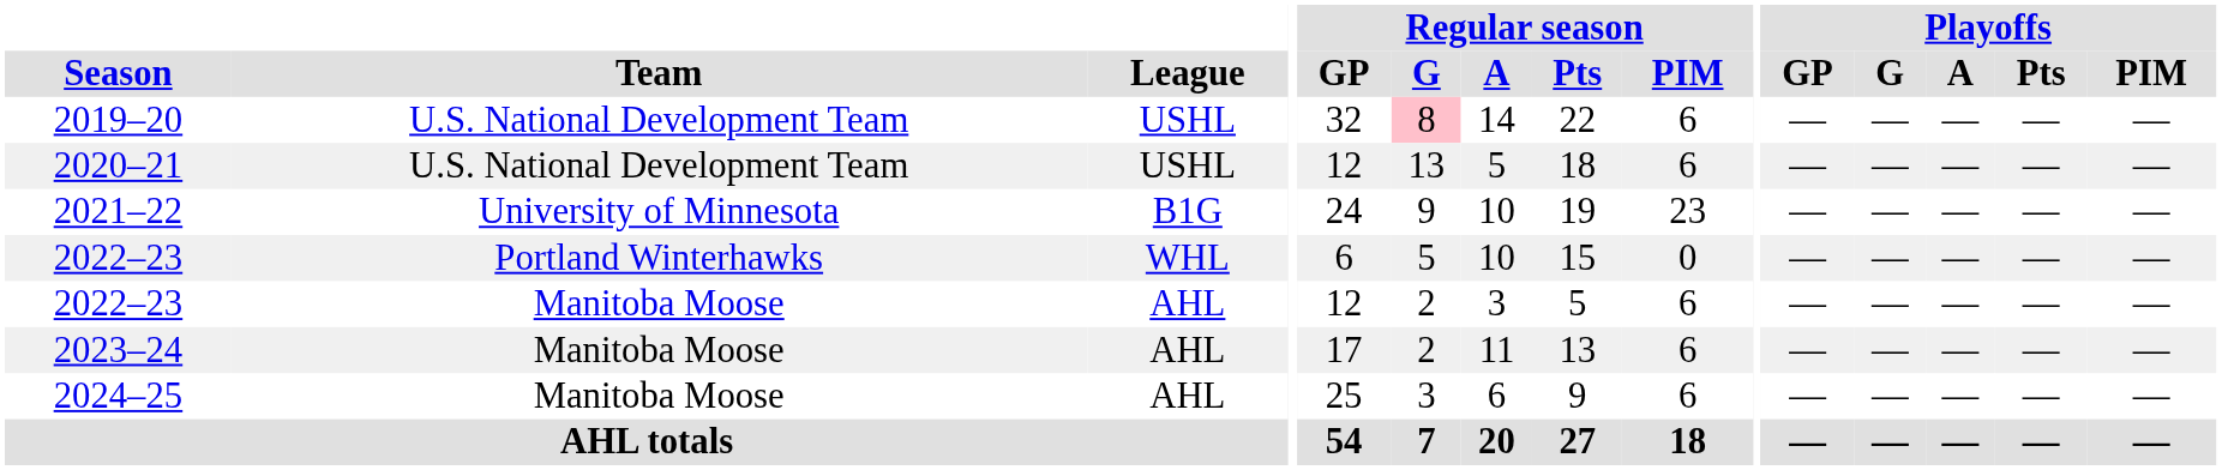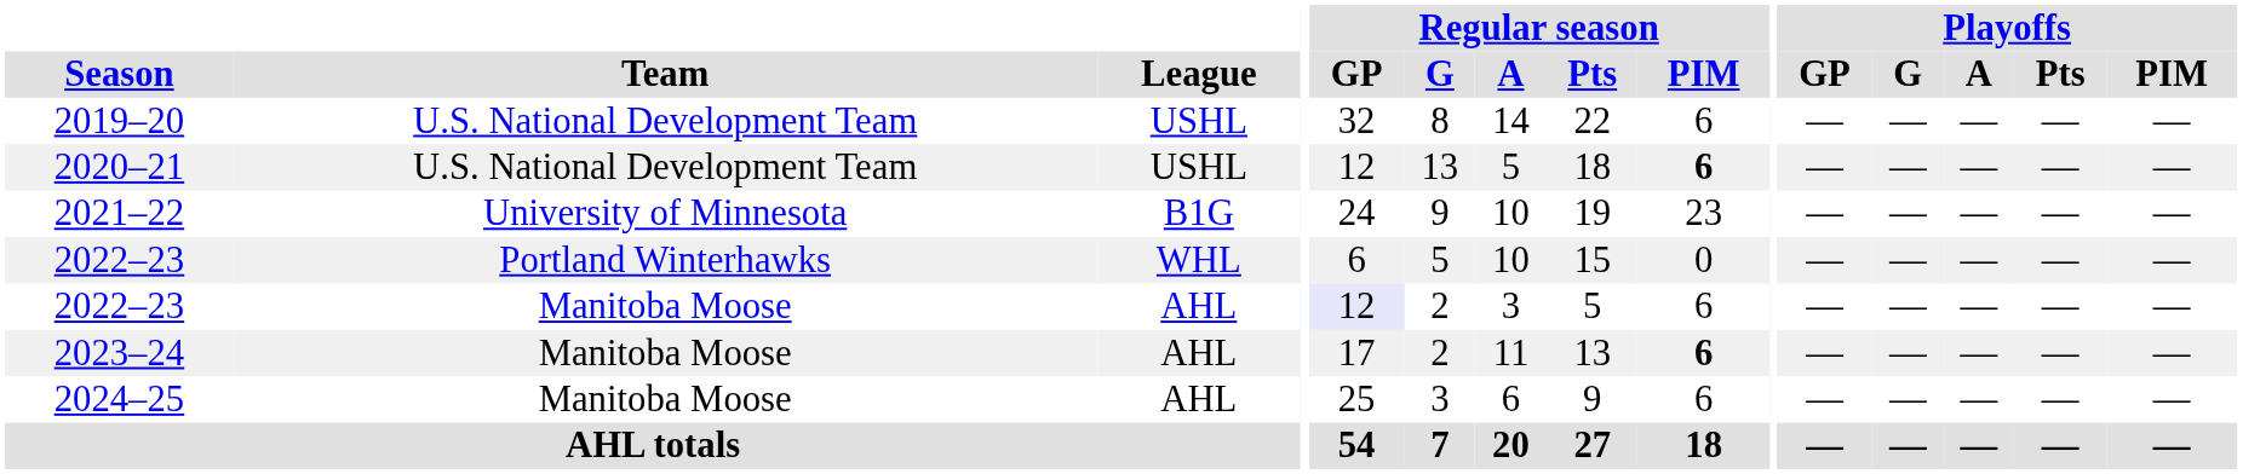2019–20 | Regular season / G: pink background -> no background
2020–21 | Regular season / PIM: normal -> bold
2022–23 / Manitoba Moose | Regular season / GP: no background -> lavender background
2023–24 | Regular season / PIM: normal -> bold
